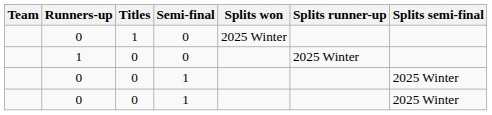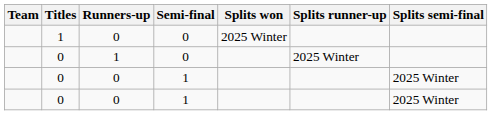columns swapped: Titles <-> Runners-up
